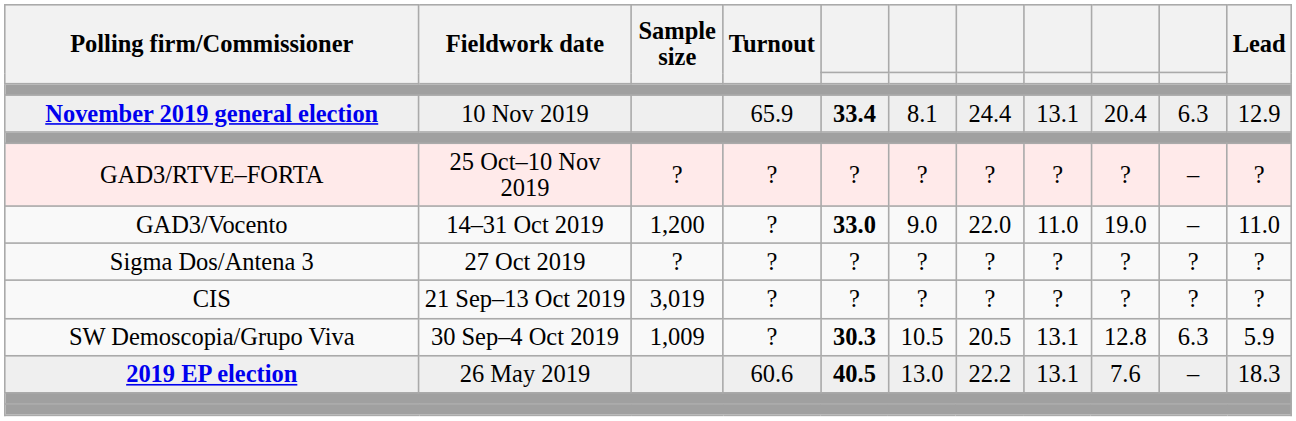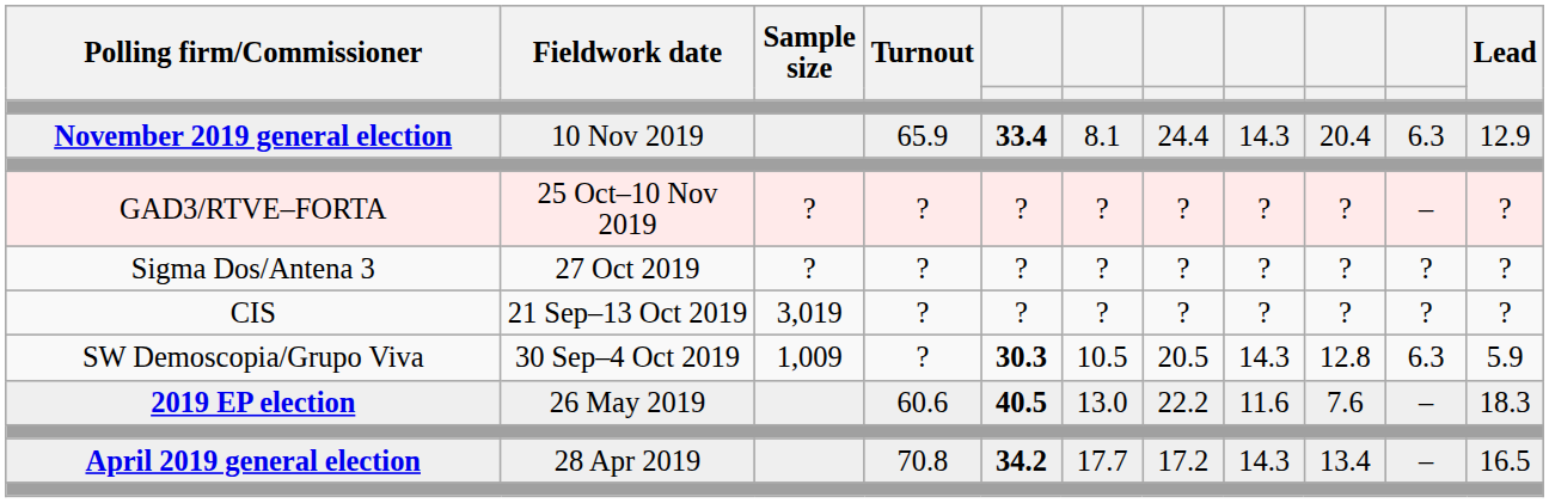November 2019 general election | column 8: 13.1 -> 14.3
- row: GAD3/Vocento | 14–31 Oct 2019 | 1,200 | ? | 33.0 | 9.0 | 22.0 | 11.0 | 19.0 | – | 11.0
SW Demoscopia/Grupo Viva | column 8: 13.1 -> 14.3
2019 EP election | column 8: 13.1 -> 11.6
+ row: April 2019 general election | 28 Apr 2019 | 70.8 | 34.2 | 17.7 | 17.2 | 14.3 | 13.4 | – | 16.5
